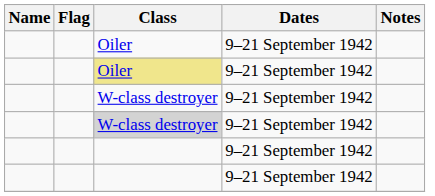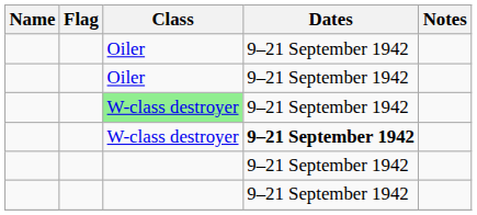row 3 | Class: khaki background -> no background
row 4 | Class: no background -> lightgreen background
row 5 | Class: lightgrey background -> no background
row 5 | Dates: normal -> bold
